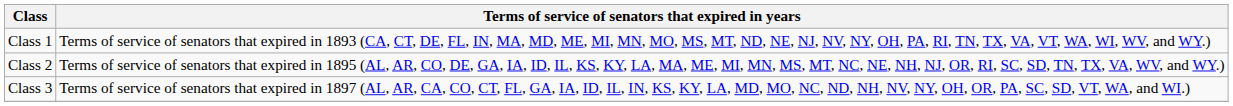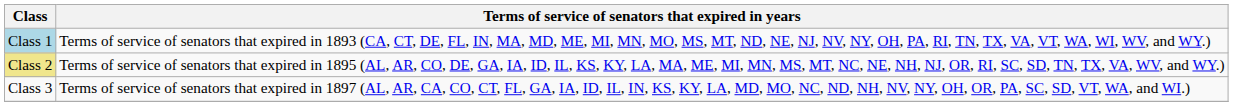Class 1 | Class: no background -> lightblue background
Class 2 | Class: no background -> khaki background
